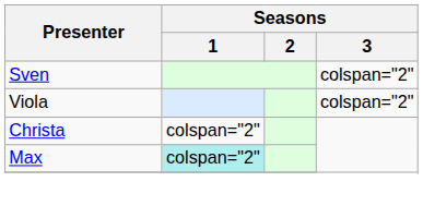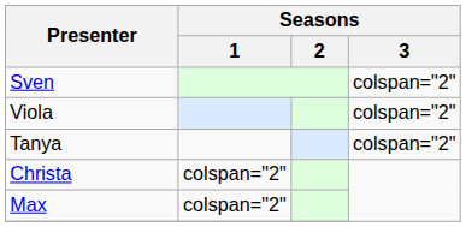+ row: Tanya | colspan="2"
Max | Seasons / 1: paleturquoise background -> no background
